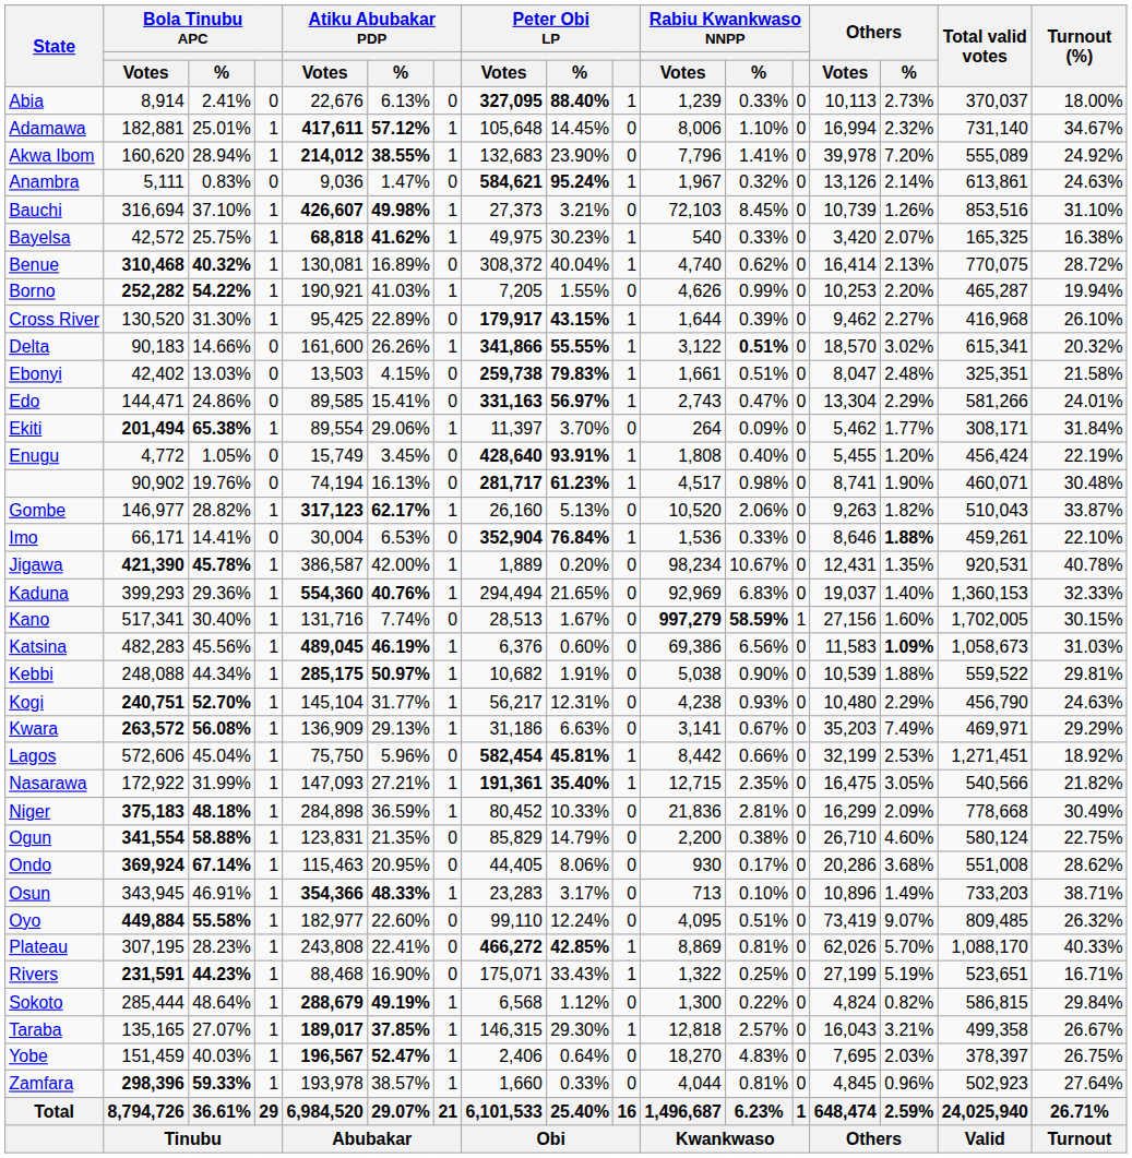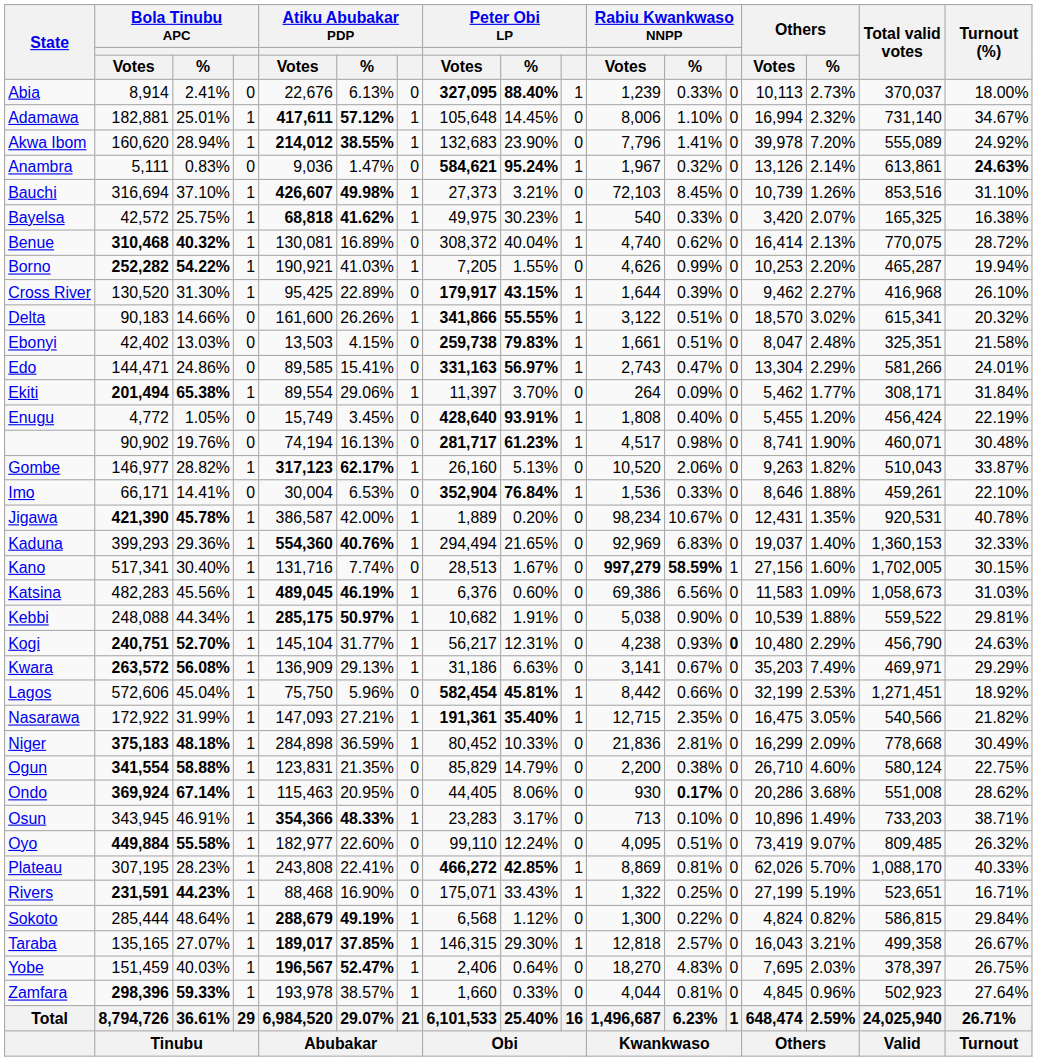Anambra | Turnout (%): normal -> bold
Delta | Rabiu Kwankwaso NNPP / %: bold -> normal
Imo | Others / %: bold -> normal
Katsina | Others / %: bold -> normal
Kogi | Rabiu Kwankwaso NNPP: normal -> bold
Ondo | Rabiu Kwankwaso NNPP / %: normal -> bold
